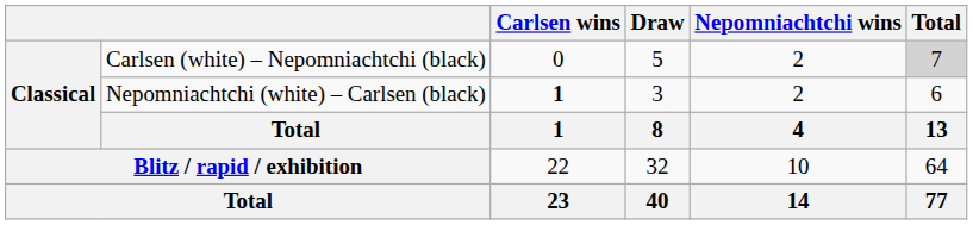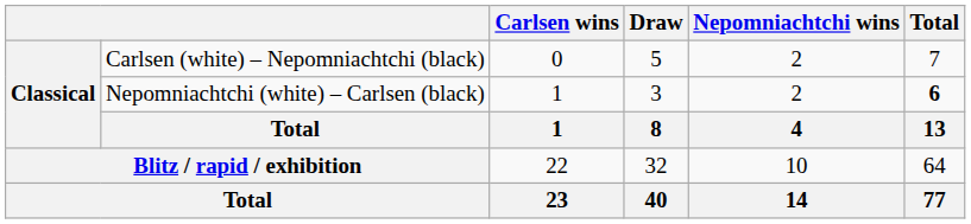Carlsen (white) – Nepomniachtchi (black) | Total: lightgrey background -> no background
Nepomniachtchi (white) – Carlsen (black) | Carlsen wins: bold -> normal
Nepomniachtchi (white) – Carlsen (black) | Total: normal -> bold
